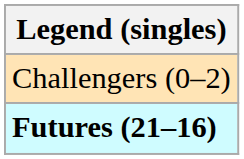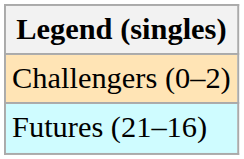row 3 | column 1: bold -> normal
